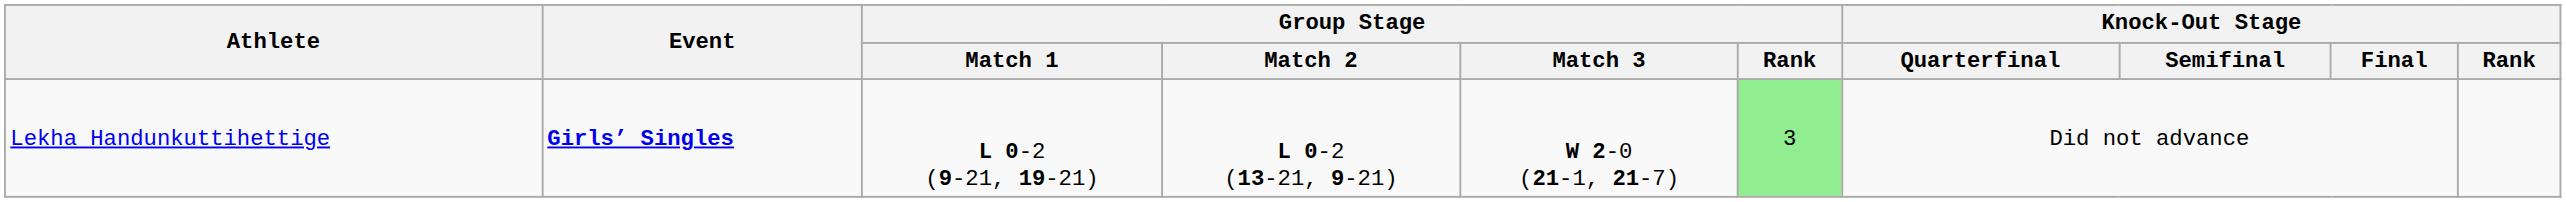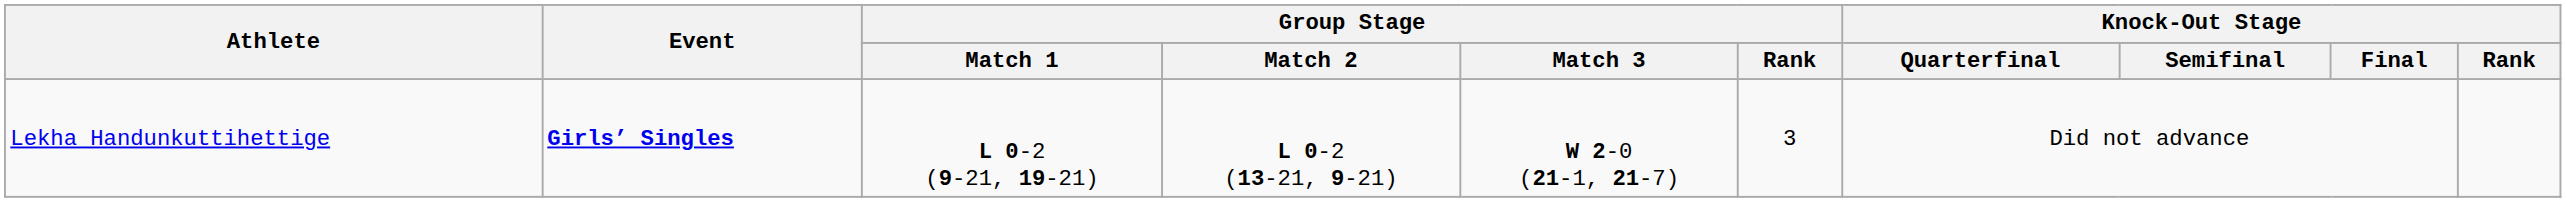Lekha Handunkuttihettige | Group Stage / Rank: lightgreen background -> no background
